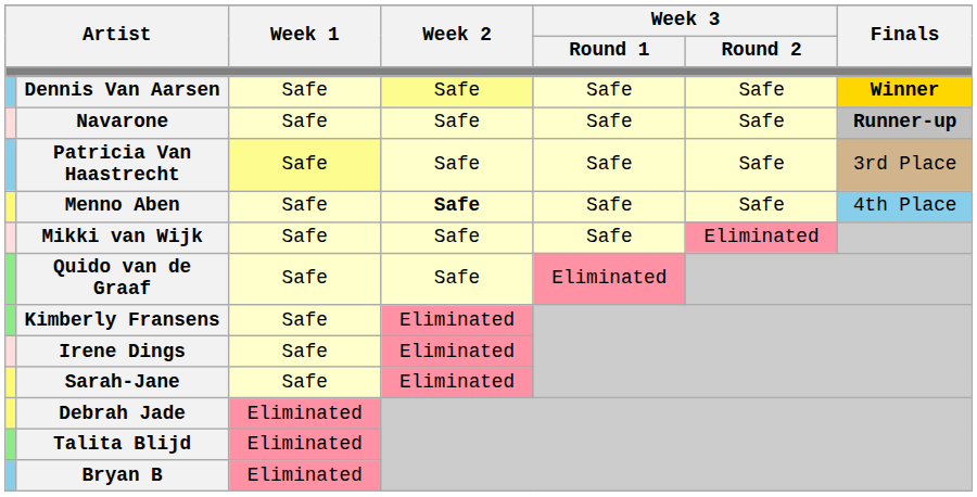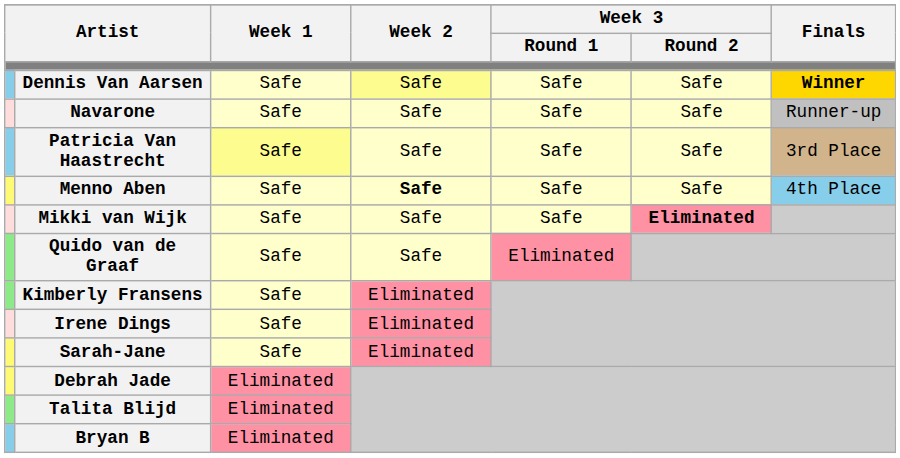Navarone | Finals: bold -> normal
Mikki van Wijk | Week 3 / Round 2: normal -> bold
